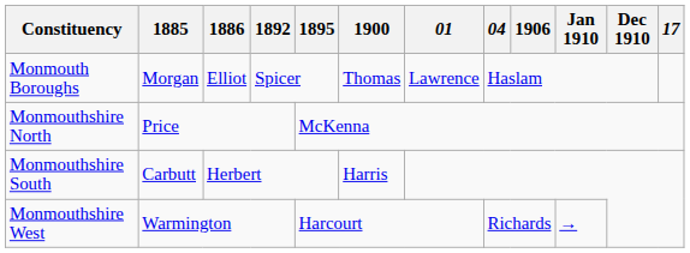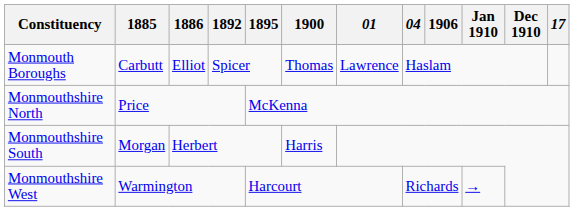Monmouth Boroughs | 1885: Morgan -> Carbutt
Monmouthshire South | 1885: Carbutt -> Morgan
